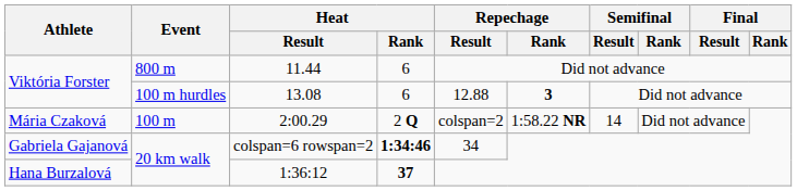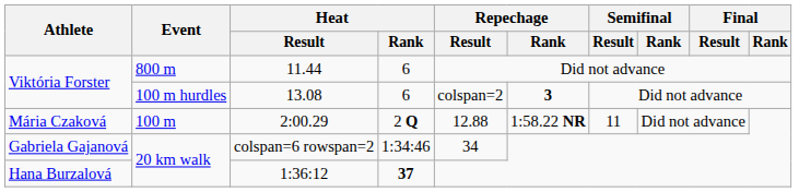13.08 | Repechage / Result: 12.88 -> colspan=2
2:00.29 | Repechage / Result: colspan=2 -> 12.88
2:00.29 | Semifinal / Result: 14 -> 11
colspan=6 rowspan=2 | Heat / Rank: bold -> normal
